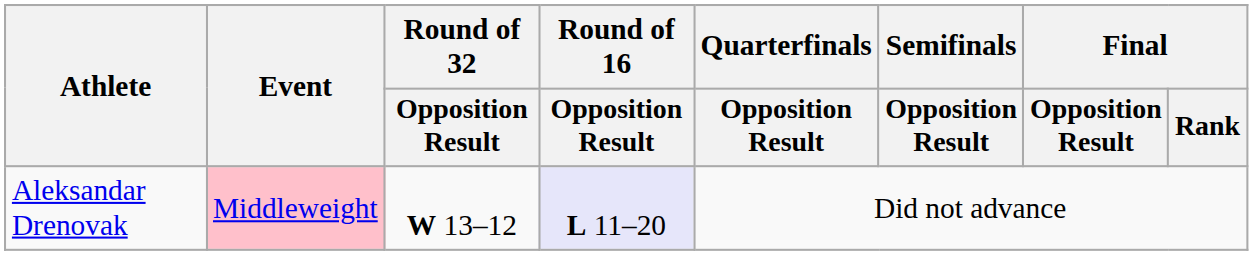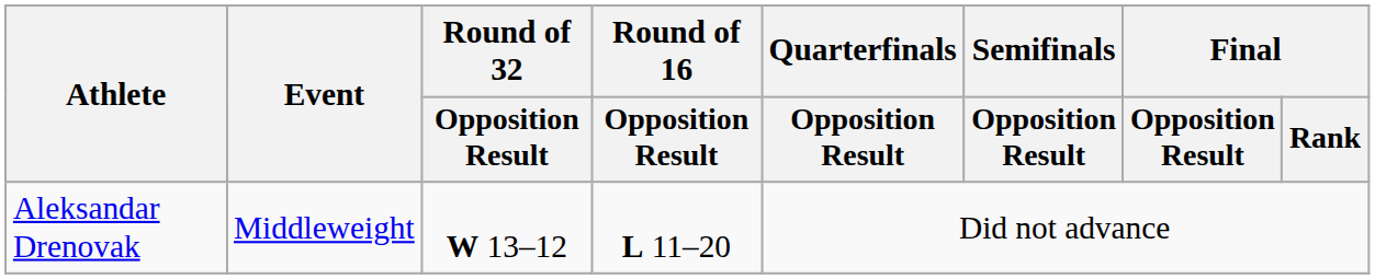Aleksandar Drenovak | Event: pink background -> no background
Aleksandar Drenovak | Round of 16 / Opposition Result: lavender background -> no background
